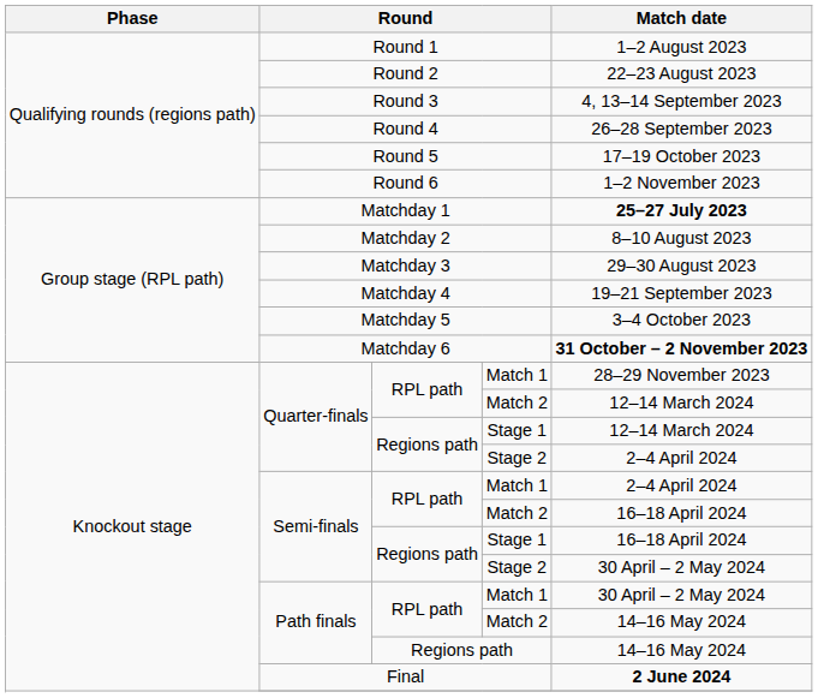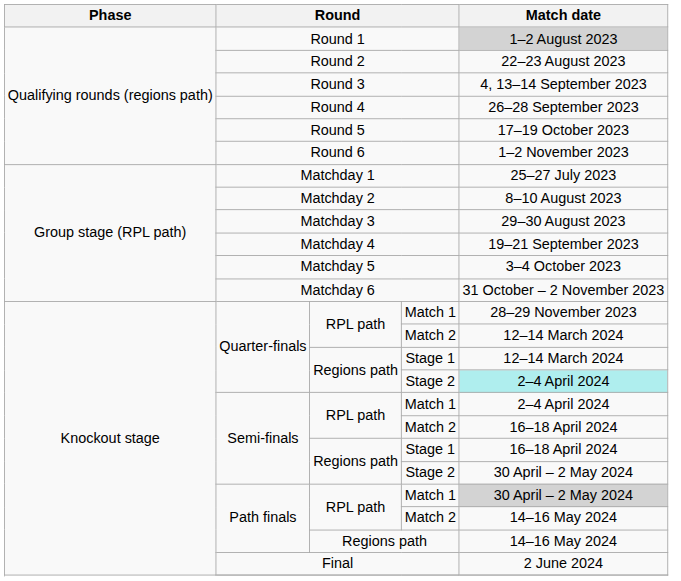Round 1 | Match date: no background -> lightgrey background
Matchday 1 | Match date: bold -> normal
Matchday 6 | Match date: bold -> normal
Quarter-finals / Stage 2 | Match date: no background -> paleturquoise background
Path finals / Match 1 | Match date: no background -> lightgrey background
Final | Match date: bold -> normal
